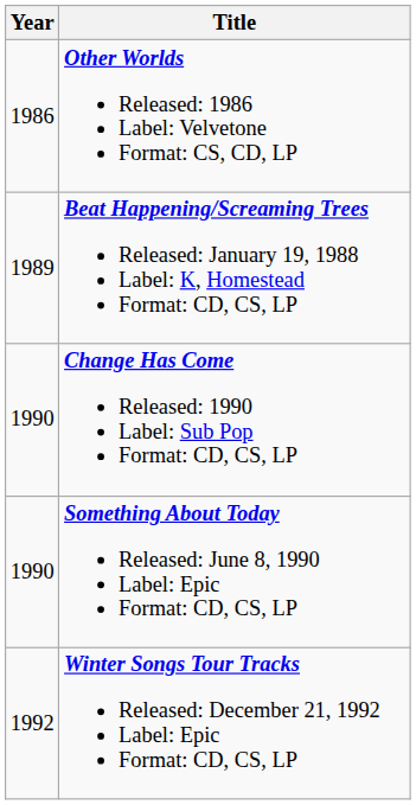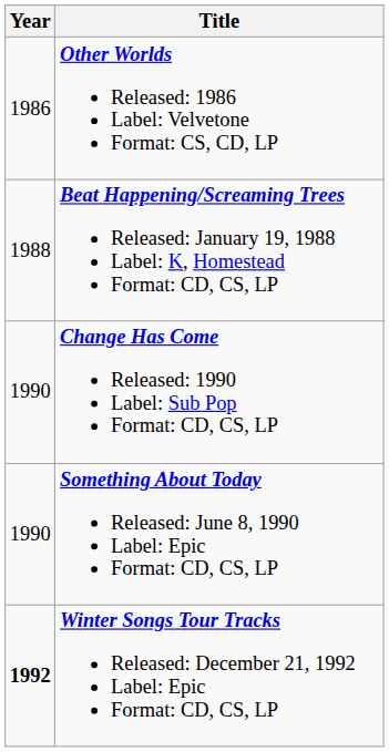row 3 | Year: 1989 -> 1988
row 6 | Year: normal -> bold
